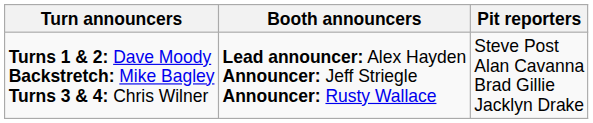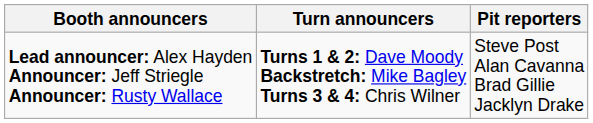columns swapped: Booth announcers <-> Turn announcers
